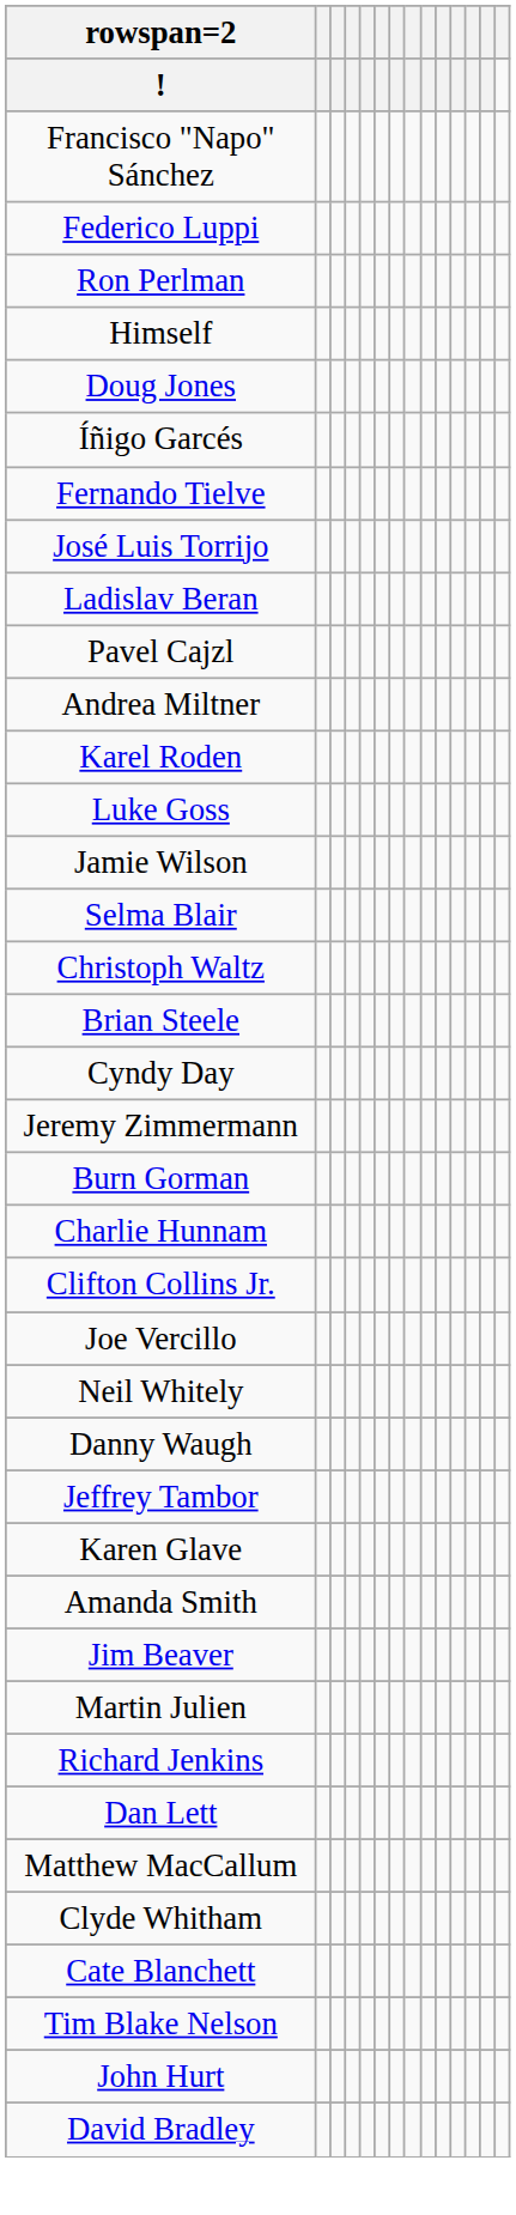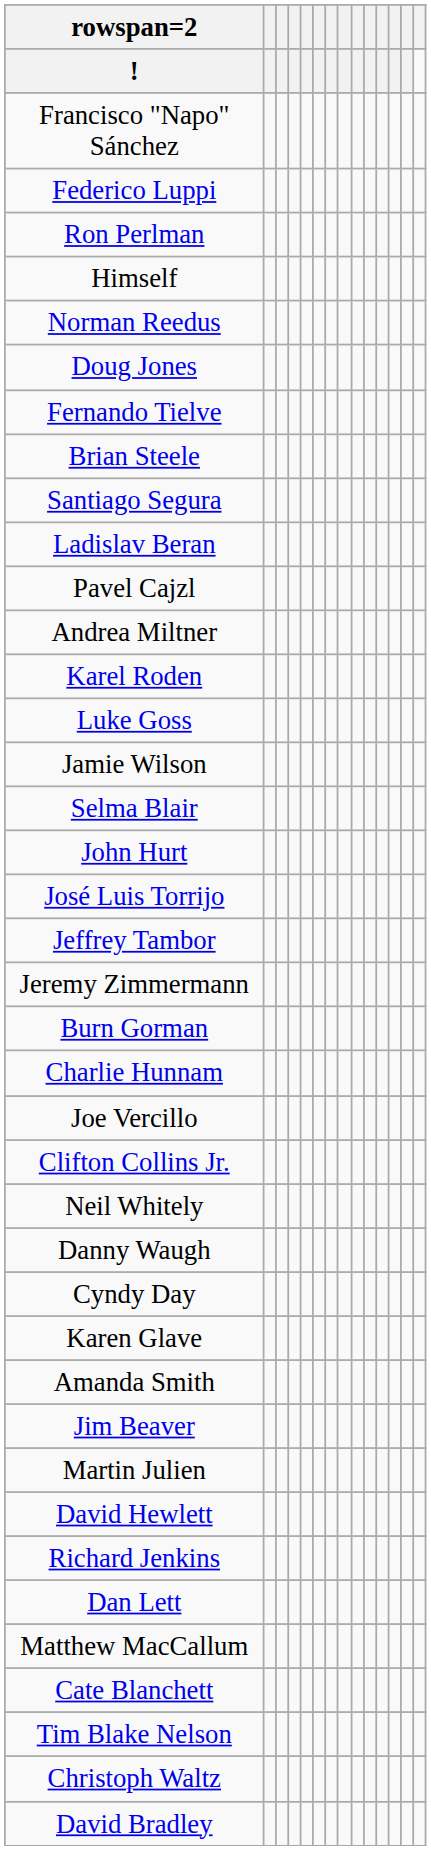+ row: Norman Reedus
- row: Íñigo Garcés
rows swapped: José Luis Torrijo <-> Brian Steele
+ row: Santiago Segura
rows swapped: John Hurt <-> Christoph Waltz
rows swapped: Jeffrey Tambor <-> Cyndy Day
rows swapped: Joe Vercillo <-> Clifton Collins Jr.
+ row: David Hewlett
- row: Clyde Whitham
